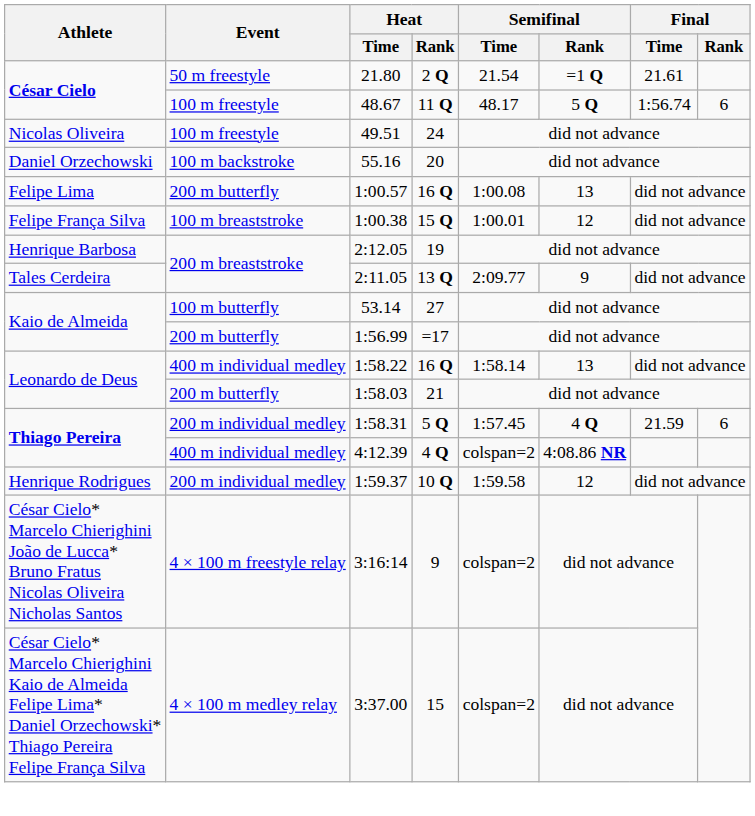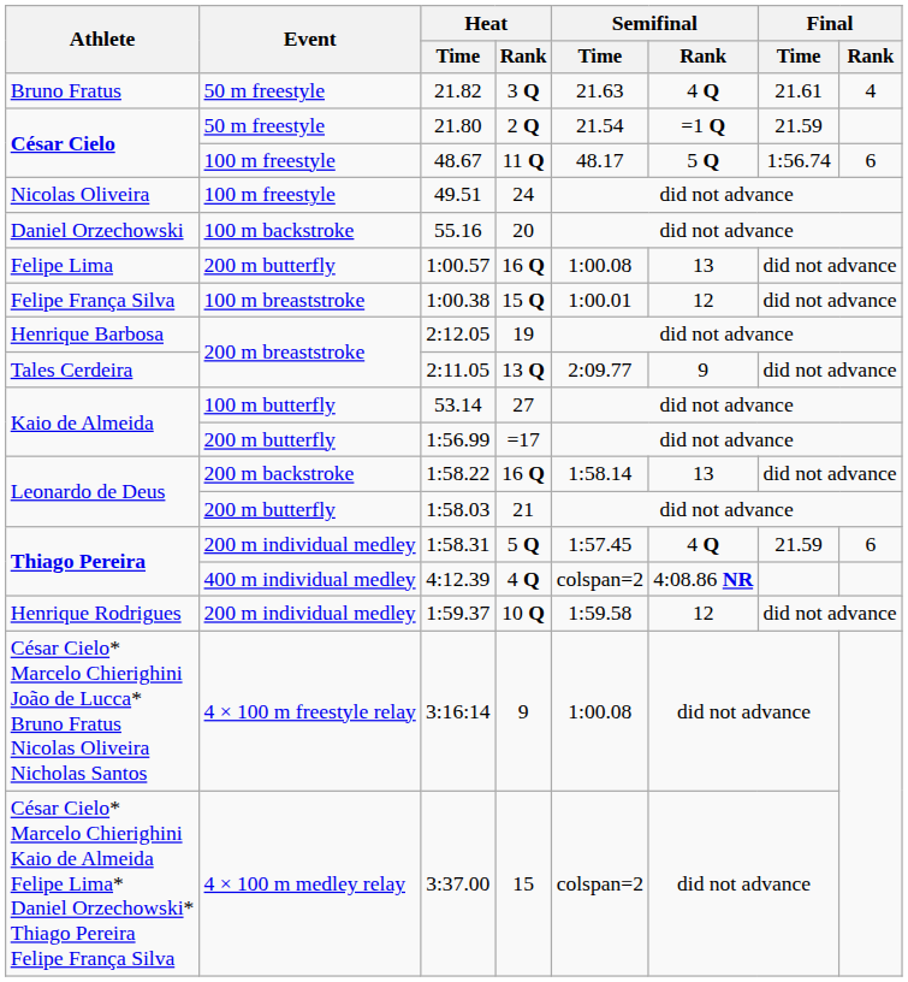+ row: Bruno Fratus | 50 m freestyle | 21.82 | 3 Q | 21.63 | 4 Q | 21.61 | 4
21.80 | Final / Time: 21.61 -> 21.59
1:58.22 | Event: 400 m individual medley -> 200 m backstroke
3:16:14 | Semifinal / Time: colspan=2 -> 1:00.08
